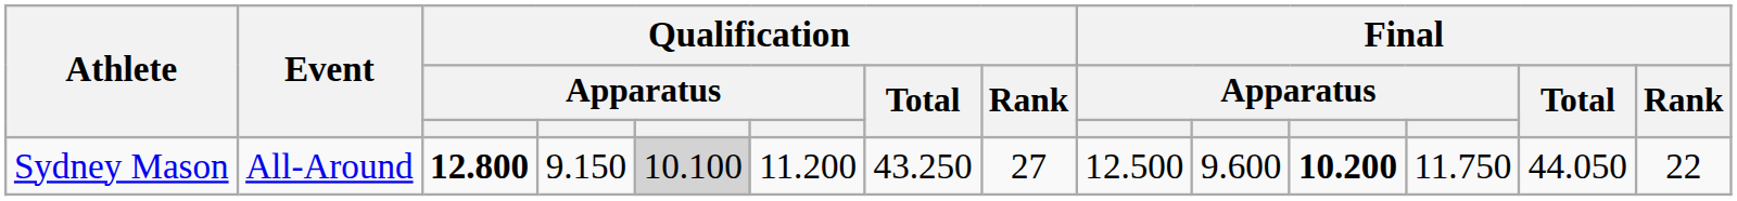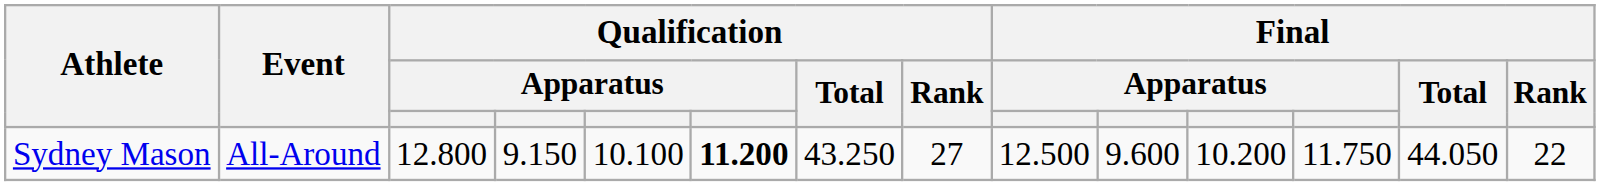row 4 | column 3: bold -> normal
row 4 | column 5: lightgrey background -> no background
row 4 | column 6: normal -> bold
row 4 | column 11: bold -> normal
